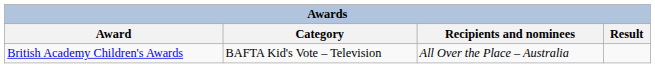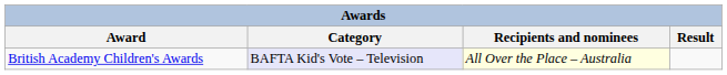row 3 | Category: no background -> lavender background
row 3 | Recipients and nominees: no background -> lightyellow background
